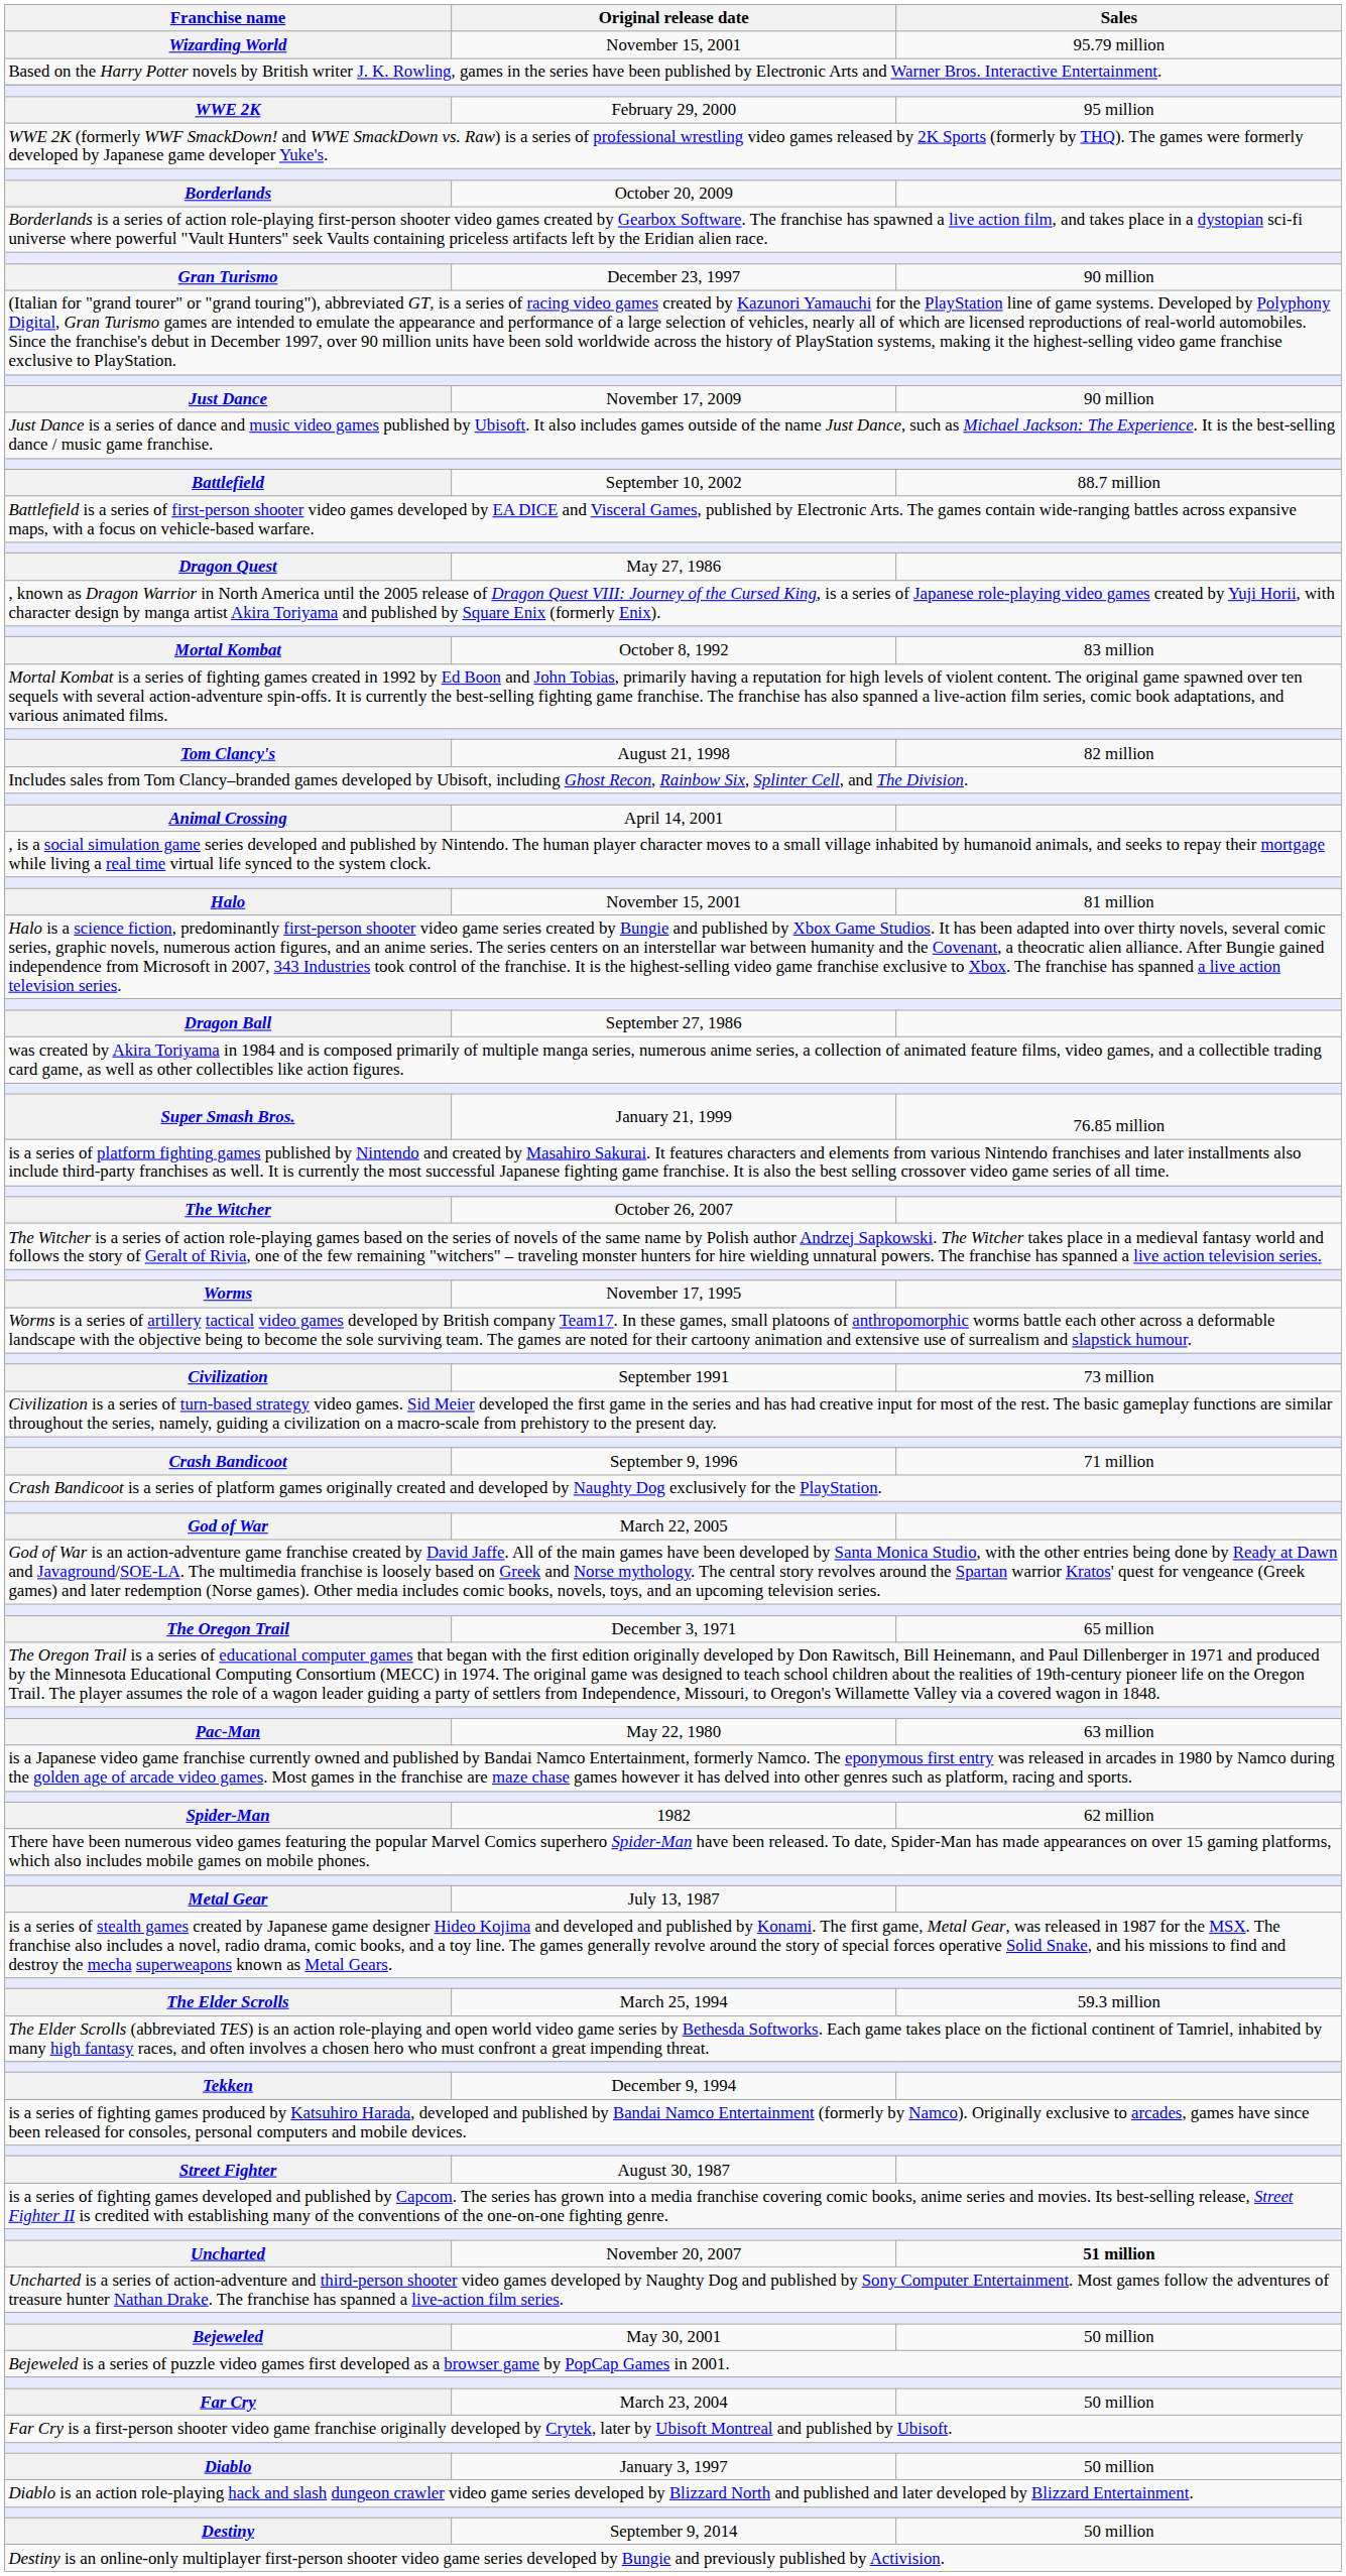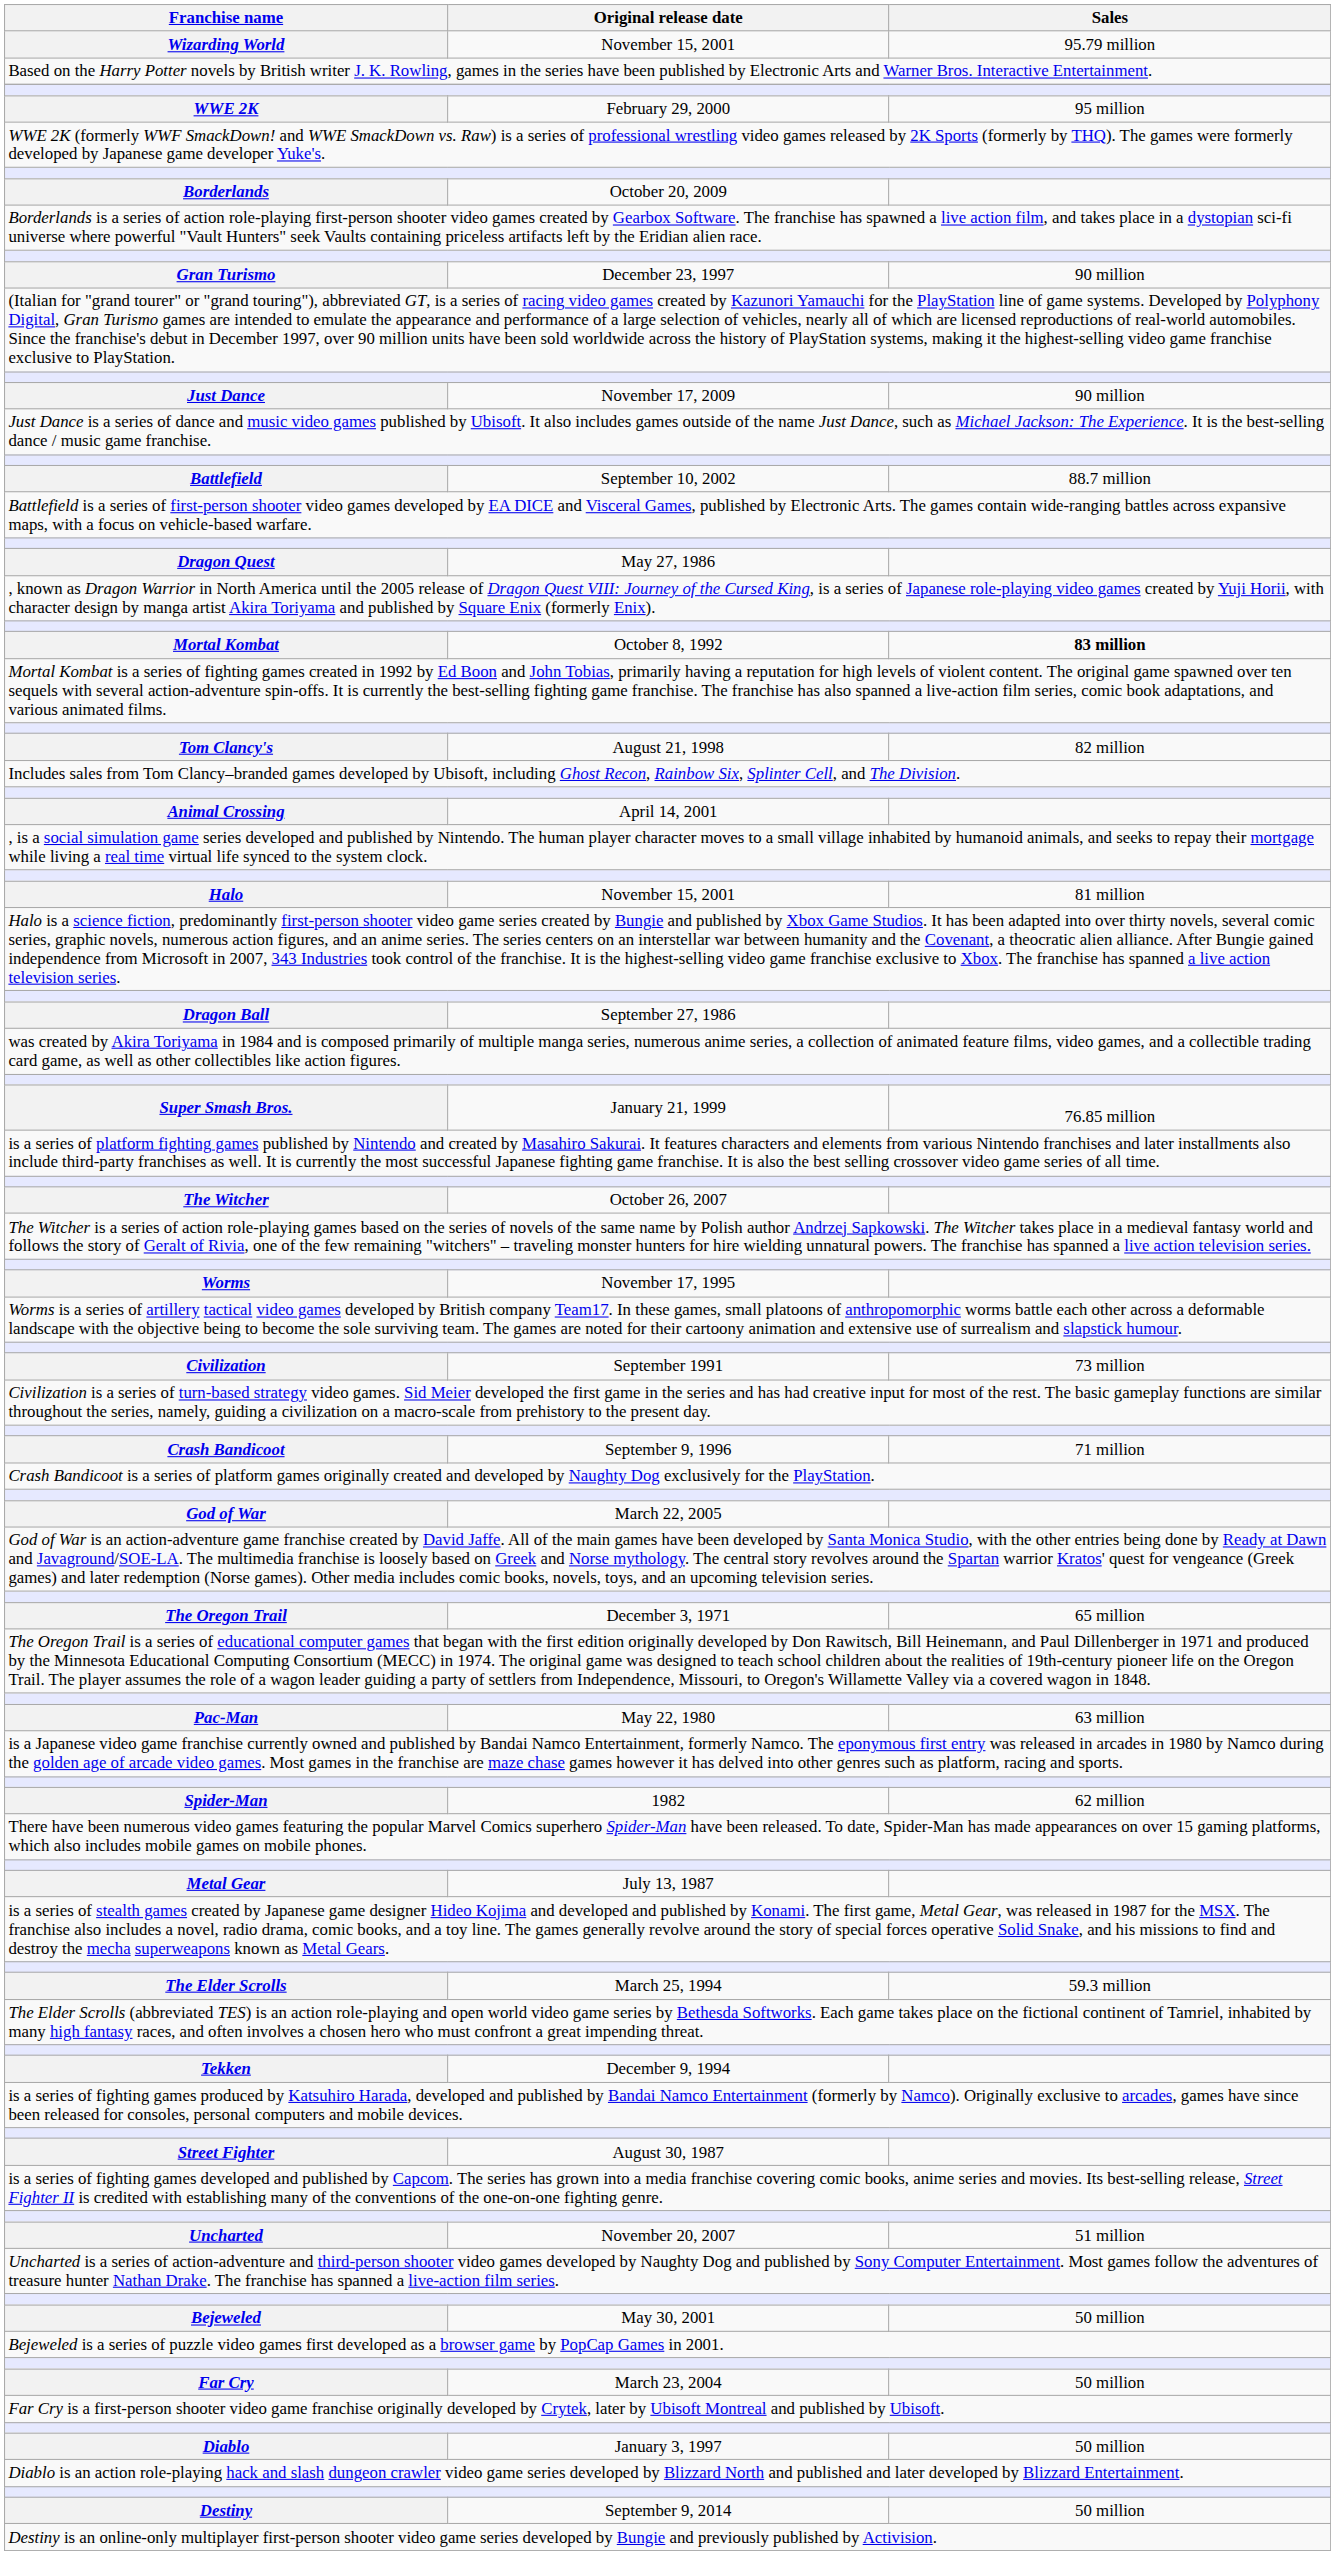Mortal Kombat | Sales: normal -> bold
Uncharted | Sales: bold -> normal
